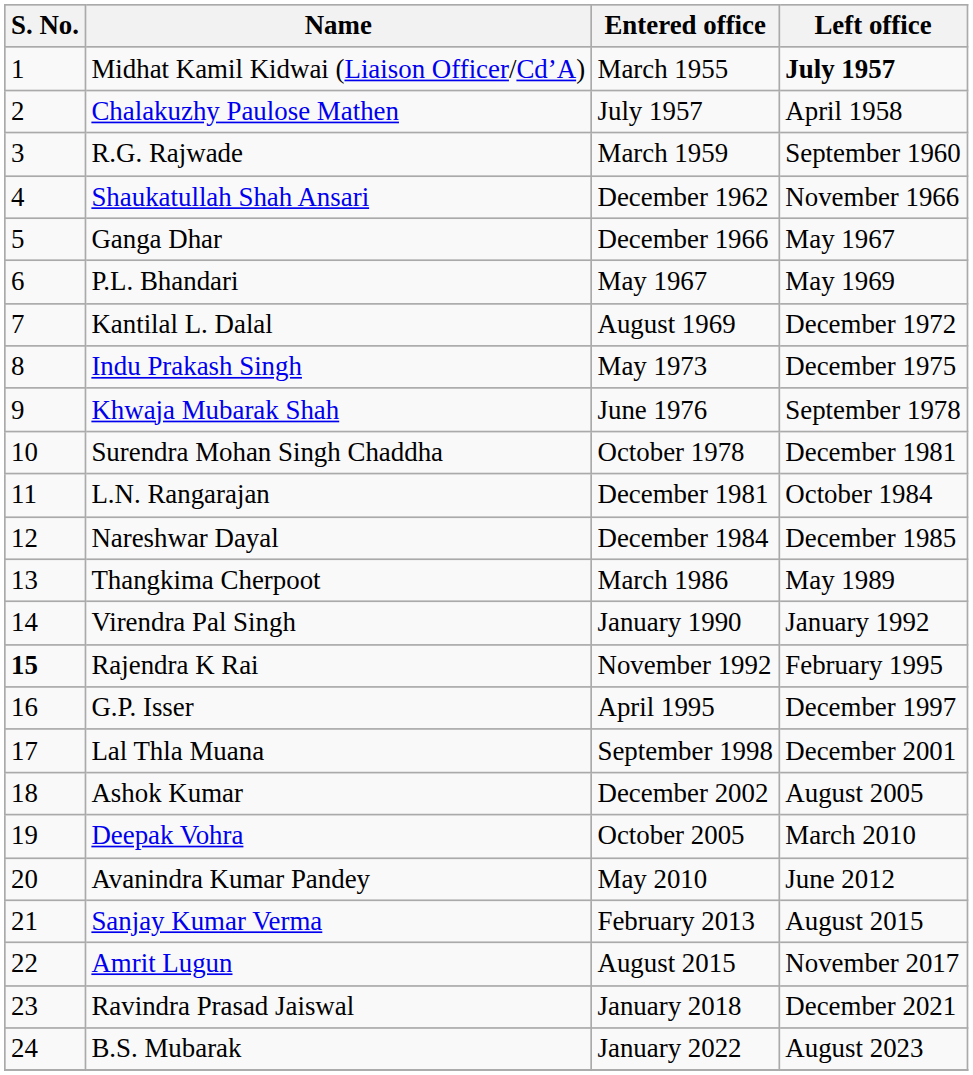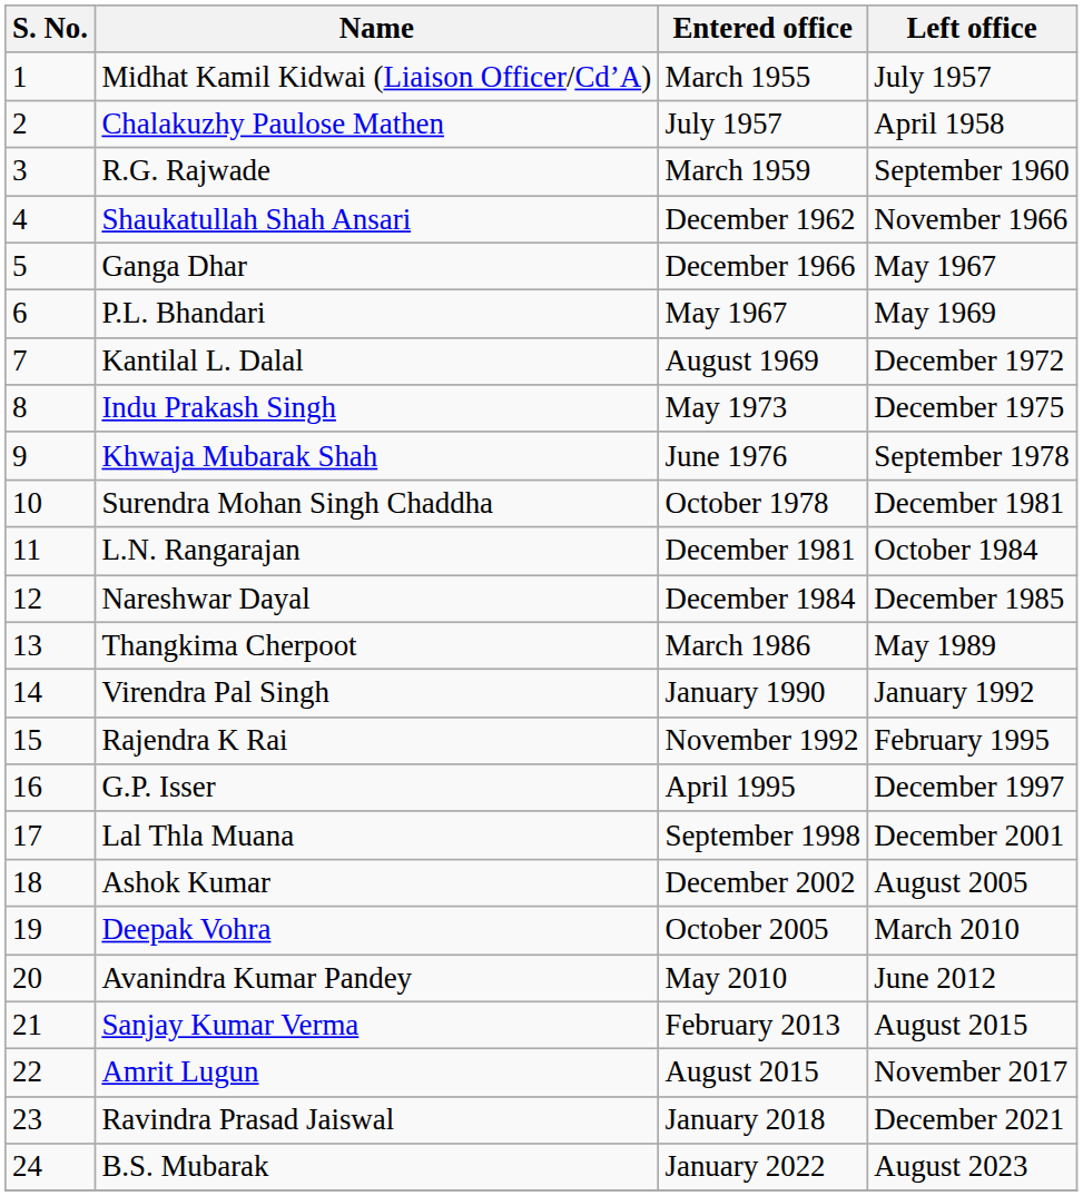Midhat Kamil Kidwai (Liaison Officer/Cd’A) | Left office: bold -> normal
Rajendra K Rai | S. No.: bold -> normal
